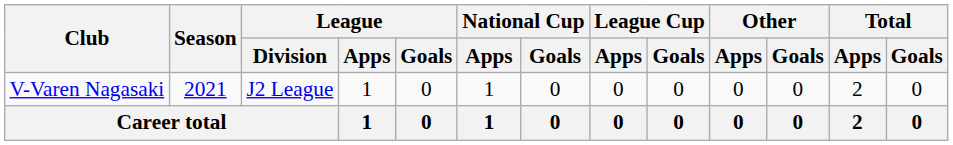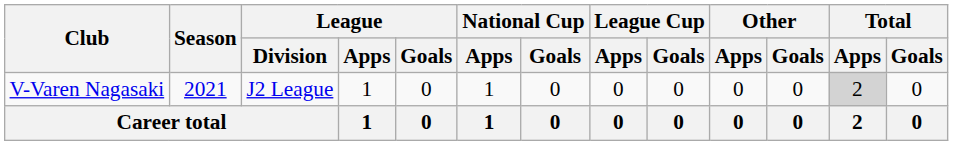V-Varen Nagasaki | Total / Apps: no background -> lightgrey background
